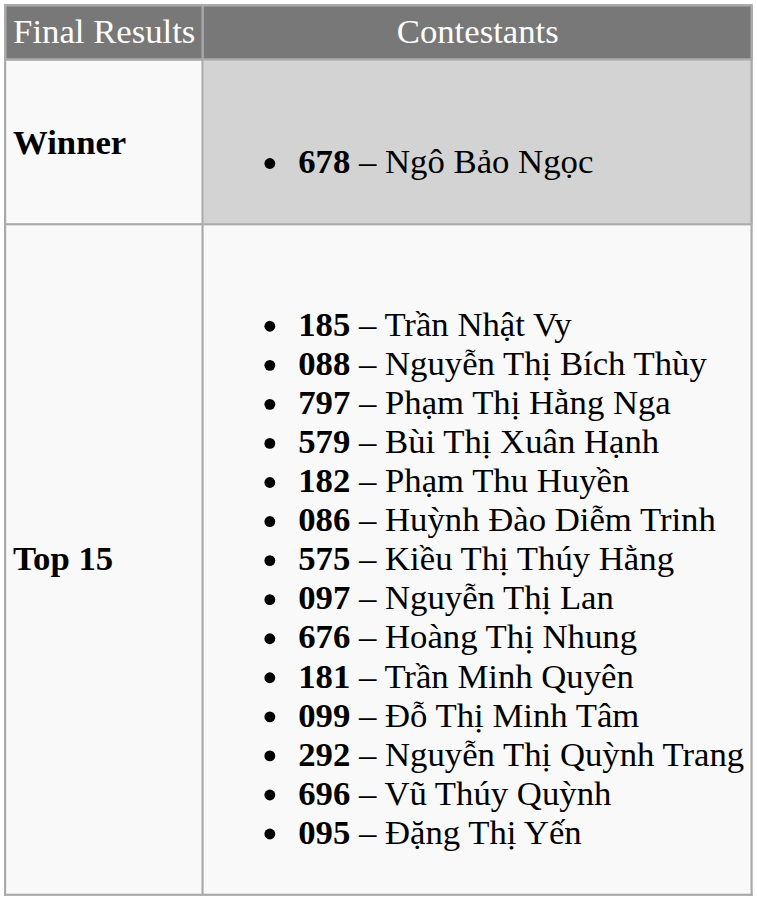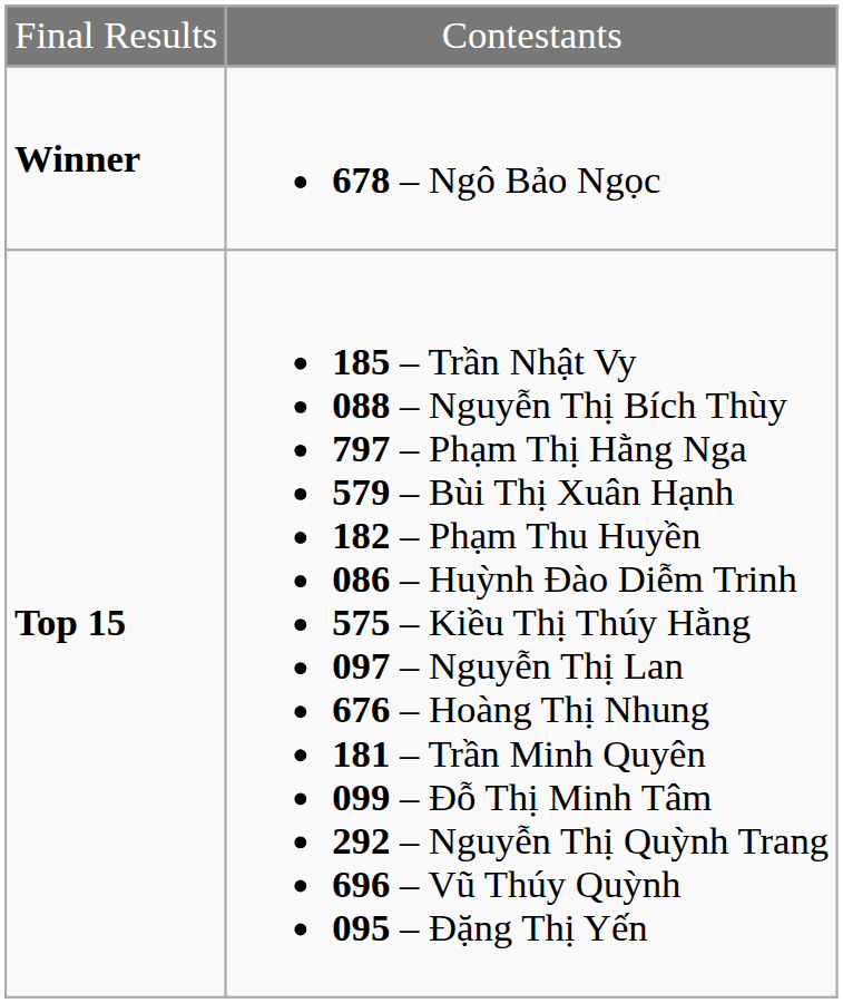Winner | column 2: lightgrey background -> no background
